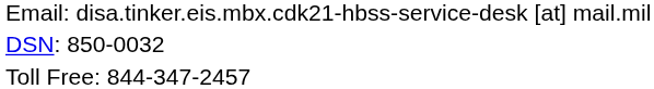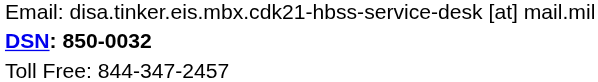row 2 | column 1: normal -> bold
